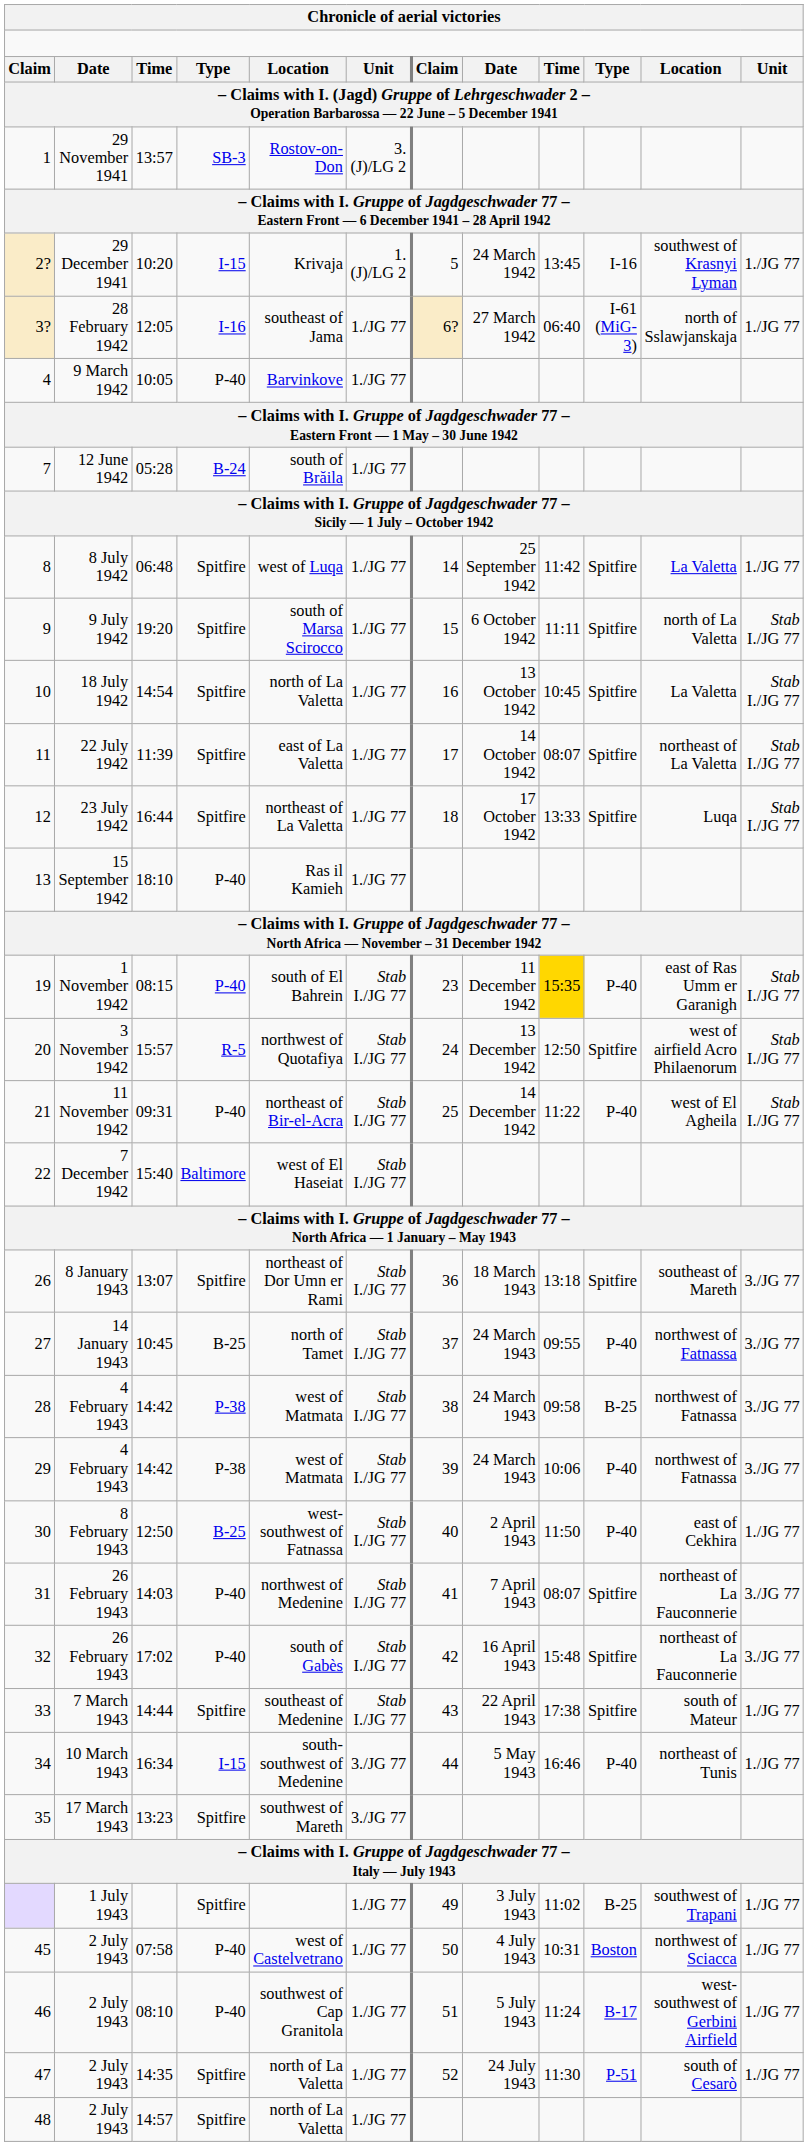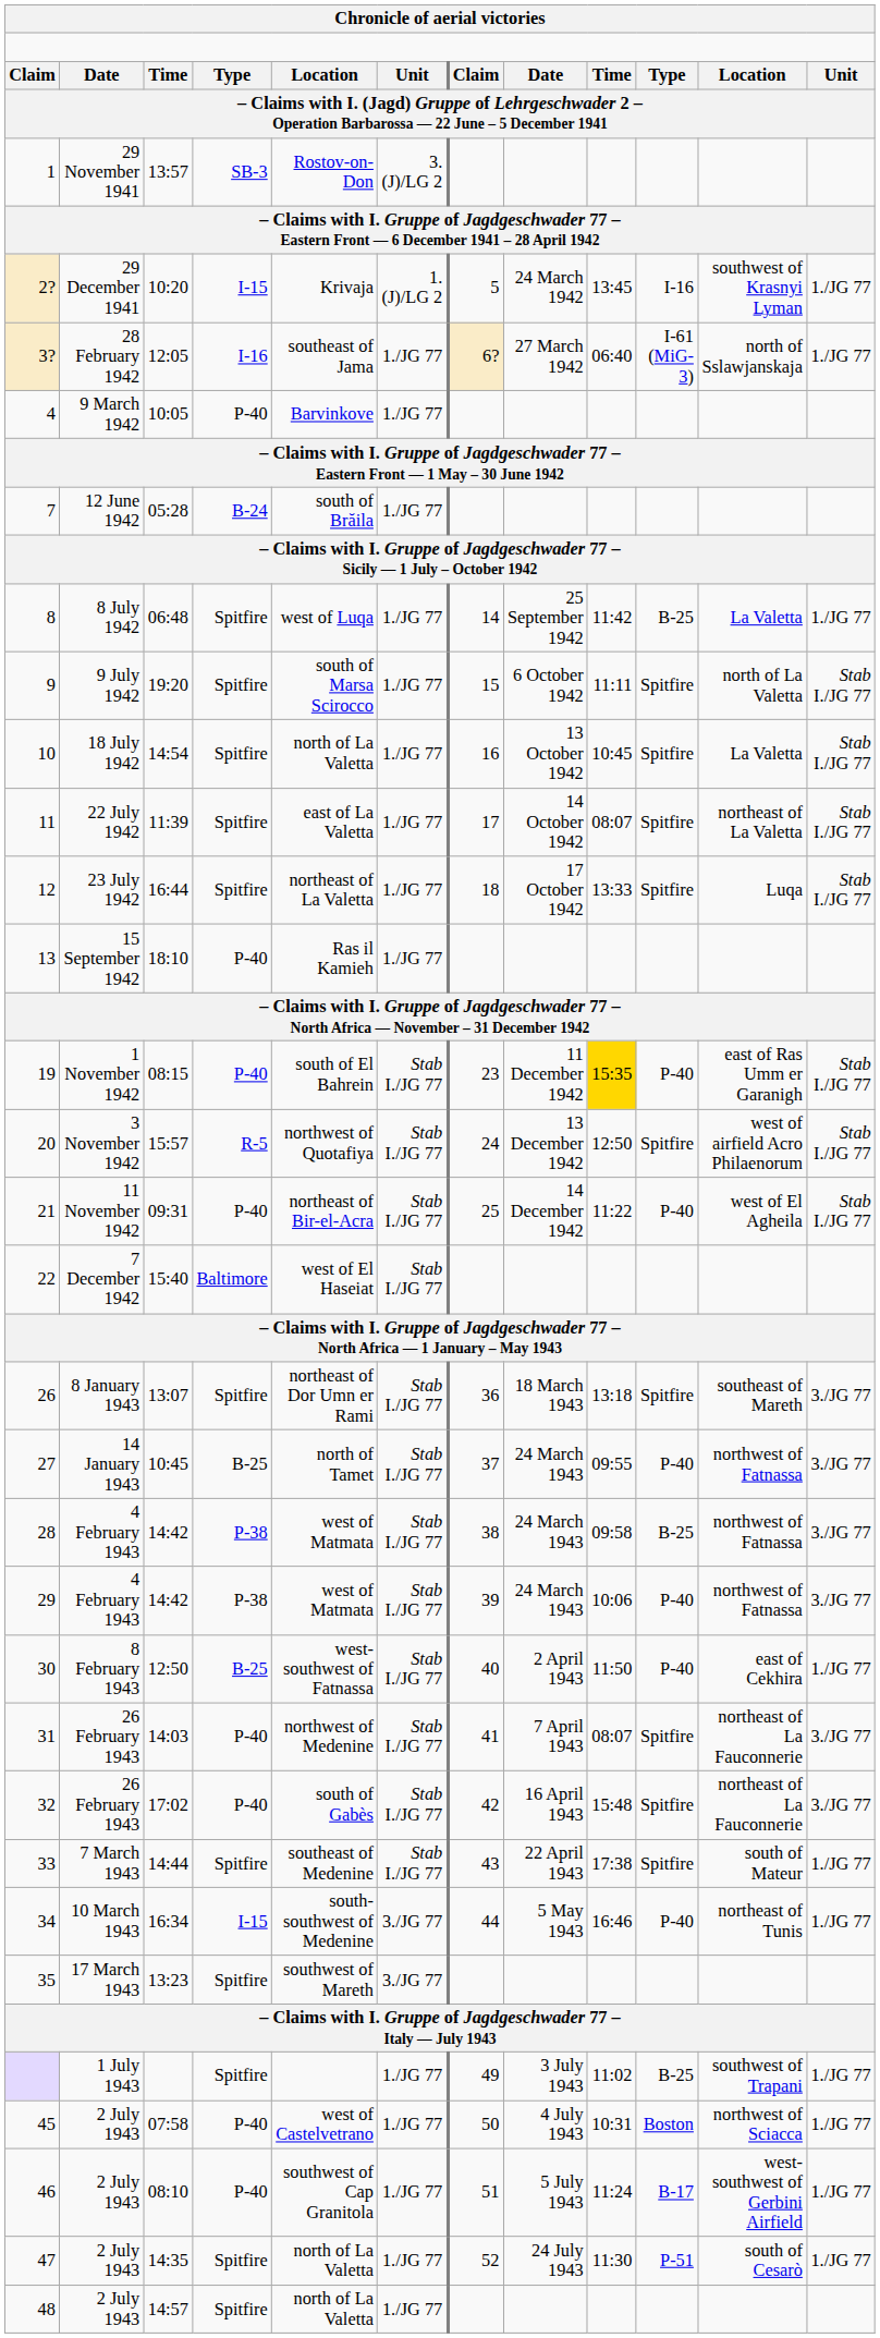8 | column 10: Spitfire -> B-25
